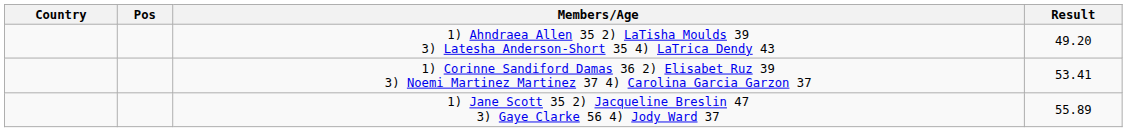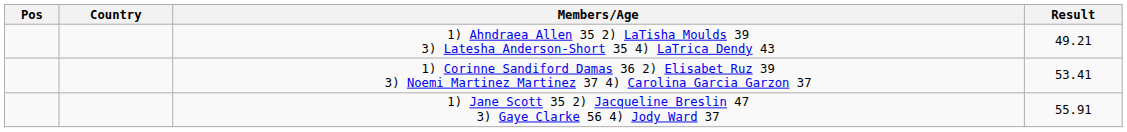columns swapped: Pos <-> Country
row 2 | Result: 49.20 -> 49.21
row 4 | Result: 55.89 -> 55.91
